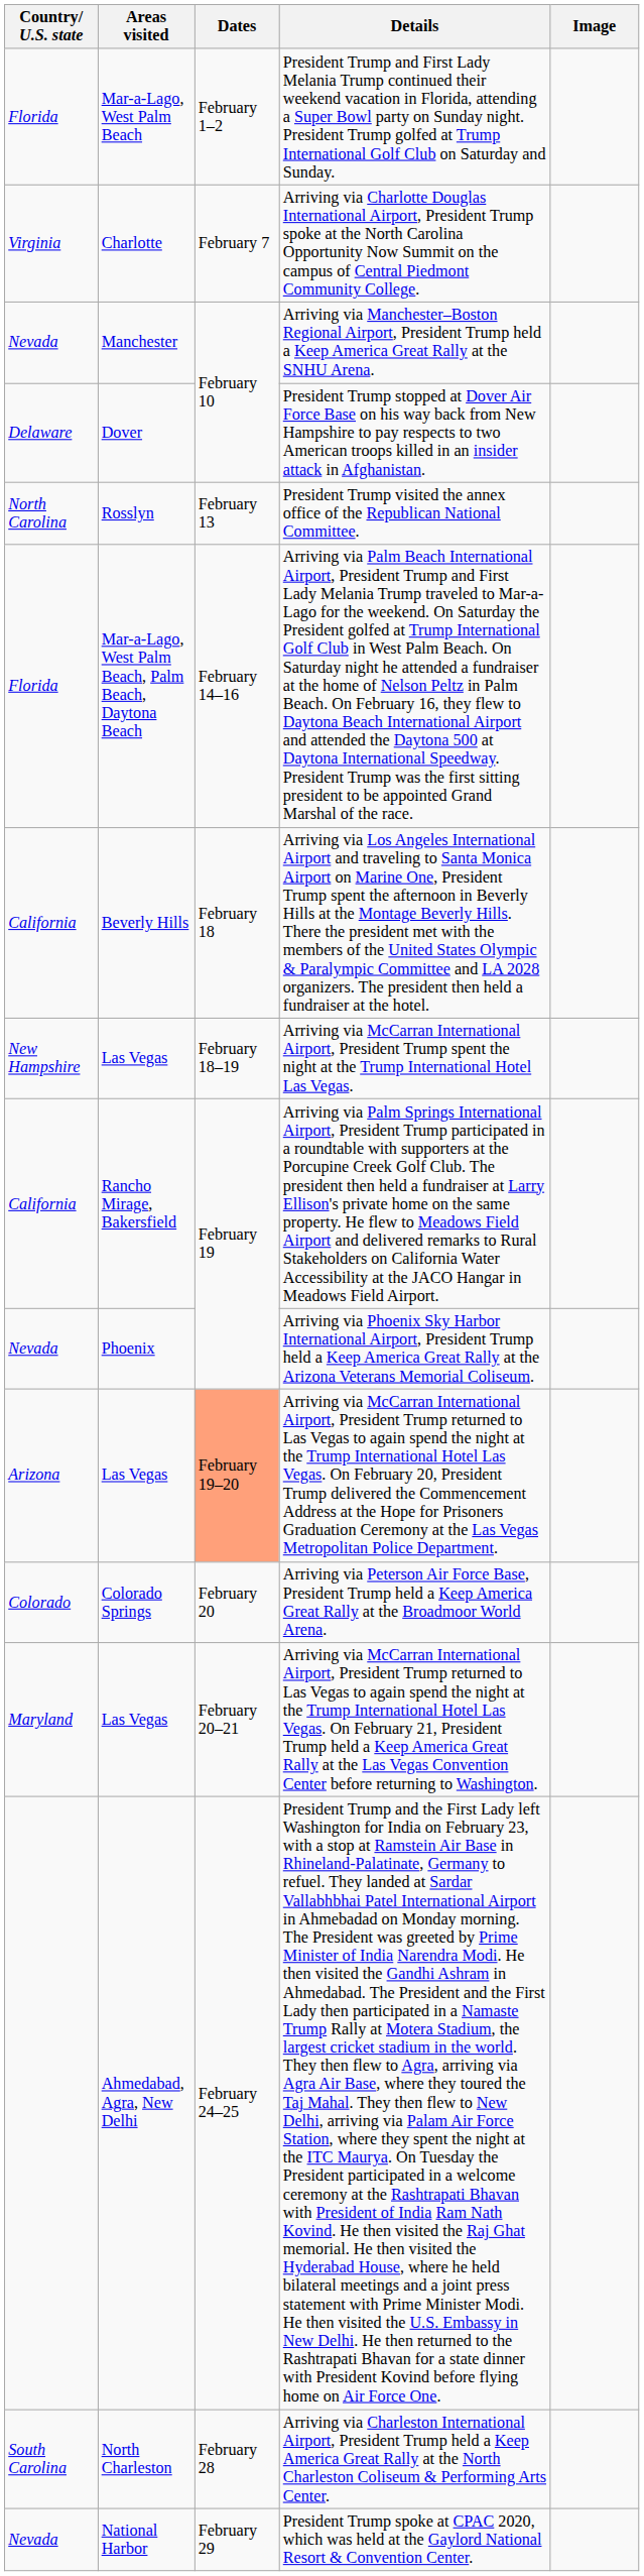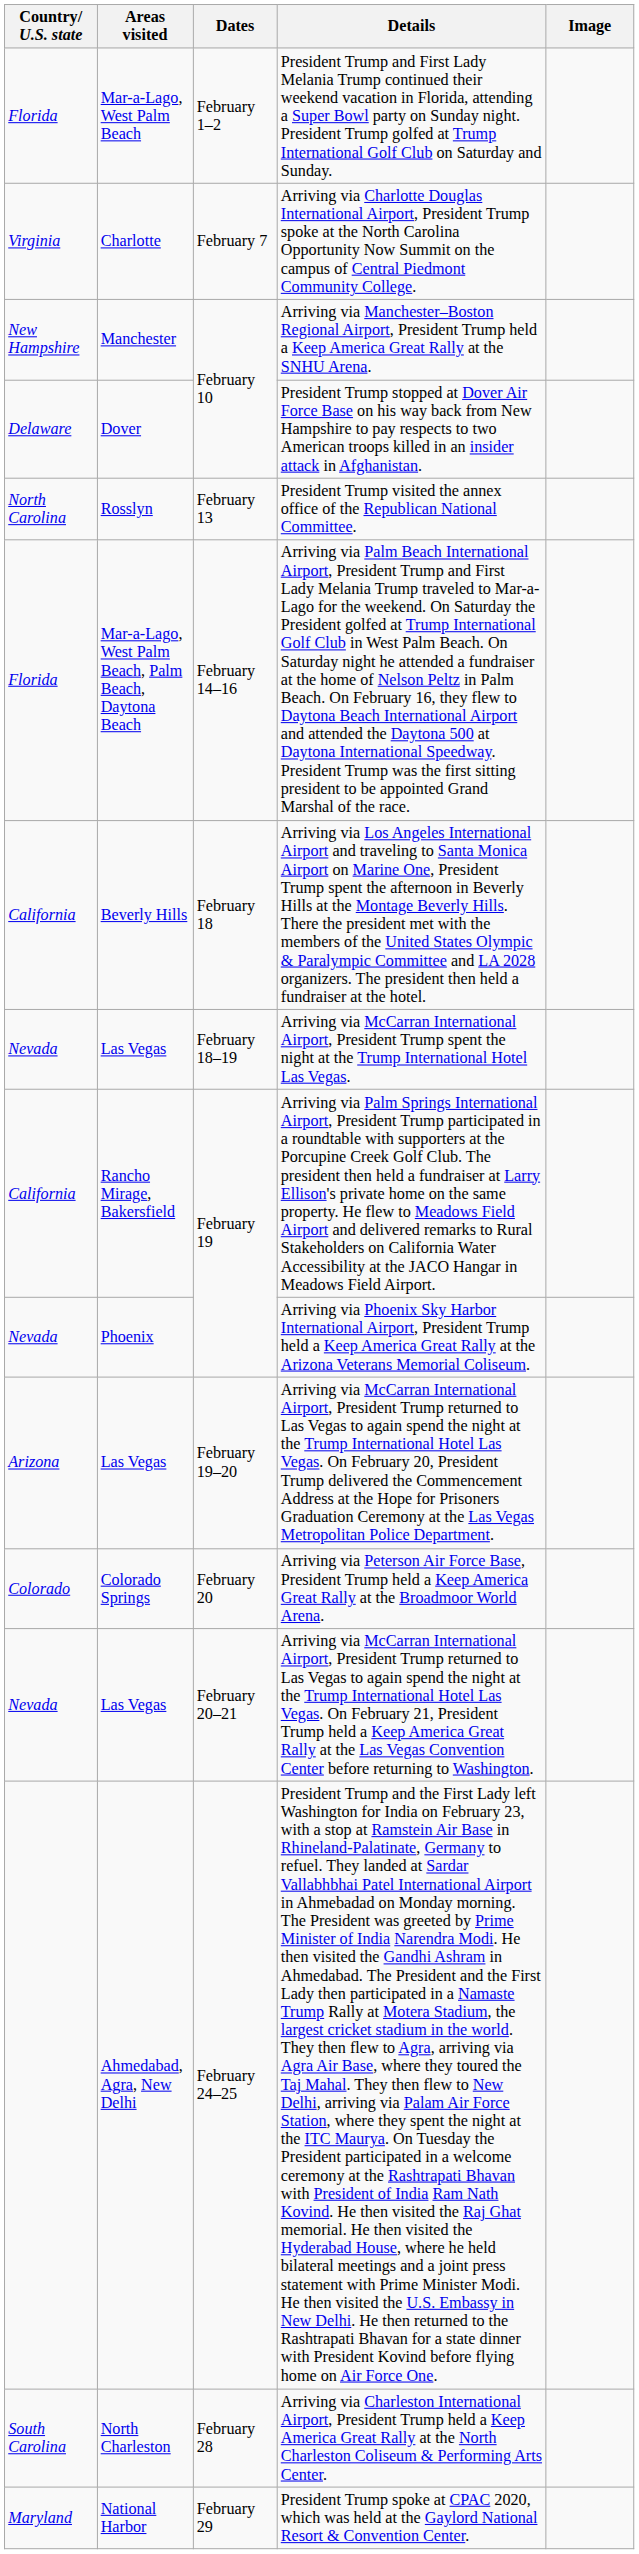row 4 | Country/ U.S. state: Nevada -> New Hampshire
row 9 | Country/ U.S. state: New Hampshire -> Nevada
row 12 | Dates: lightsalmon background -> no background
row 14 | Country/ U.S. state: Maryland -> Nevada
row 17 | Country/ U.S. state: Nevada -> Maryland
